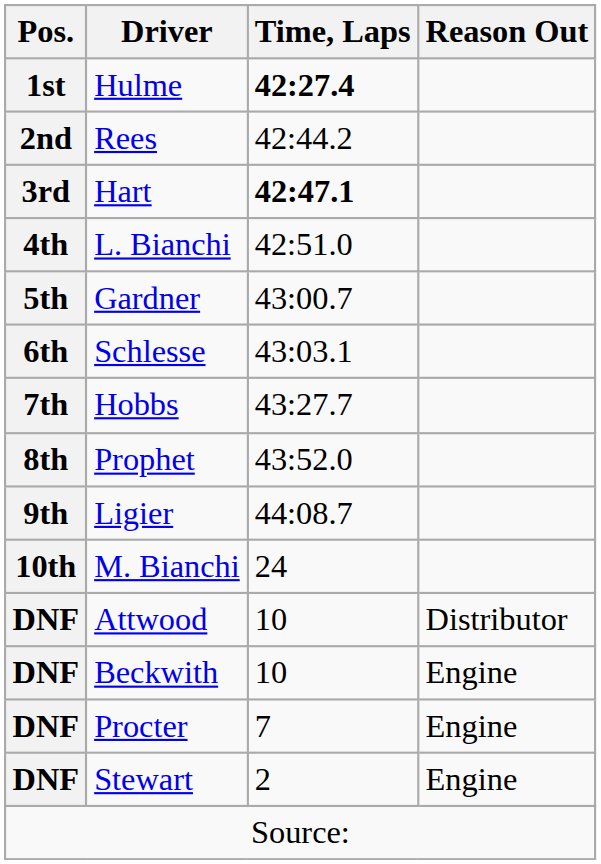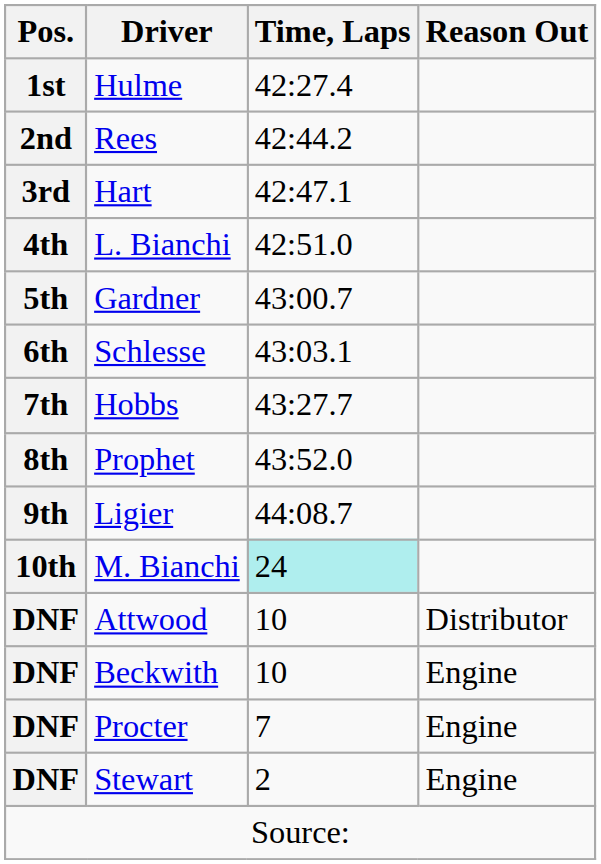Hulme | Time, Laps: bold -> normal
Hart | Time, Laps: bold -> normal
M. Bianchi | Time, Laps: no background -> paleturquoise background
